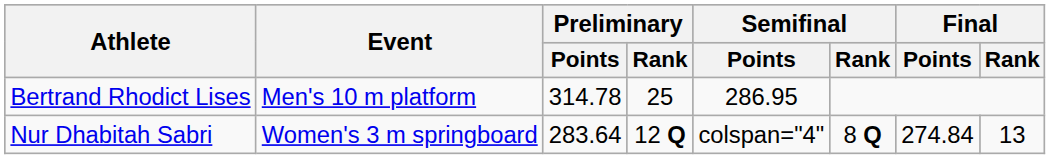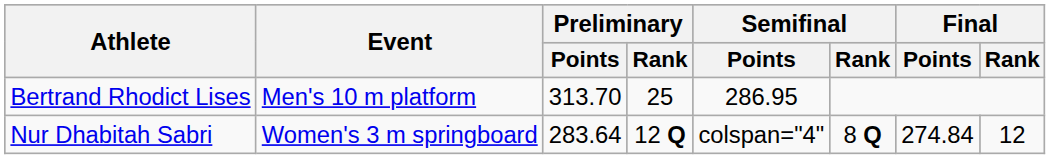Bertrand Rhodict Lises | Preliminary / Points: 314.78 -> 313.70
Nur Dhabitah Sabri | Final / Rank: 13 -> 12
